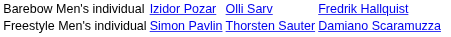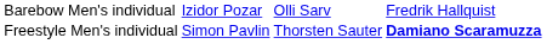Freestyle Men's individual | column 4: normal -> bold
